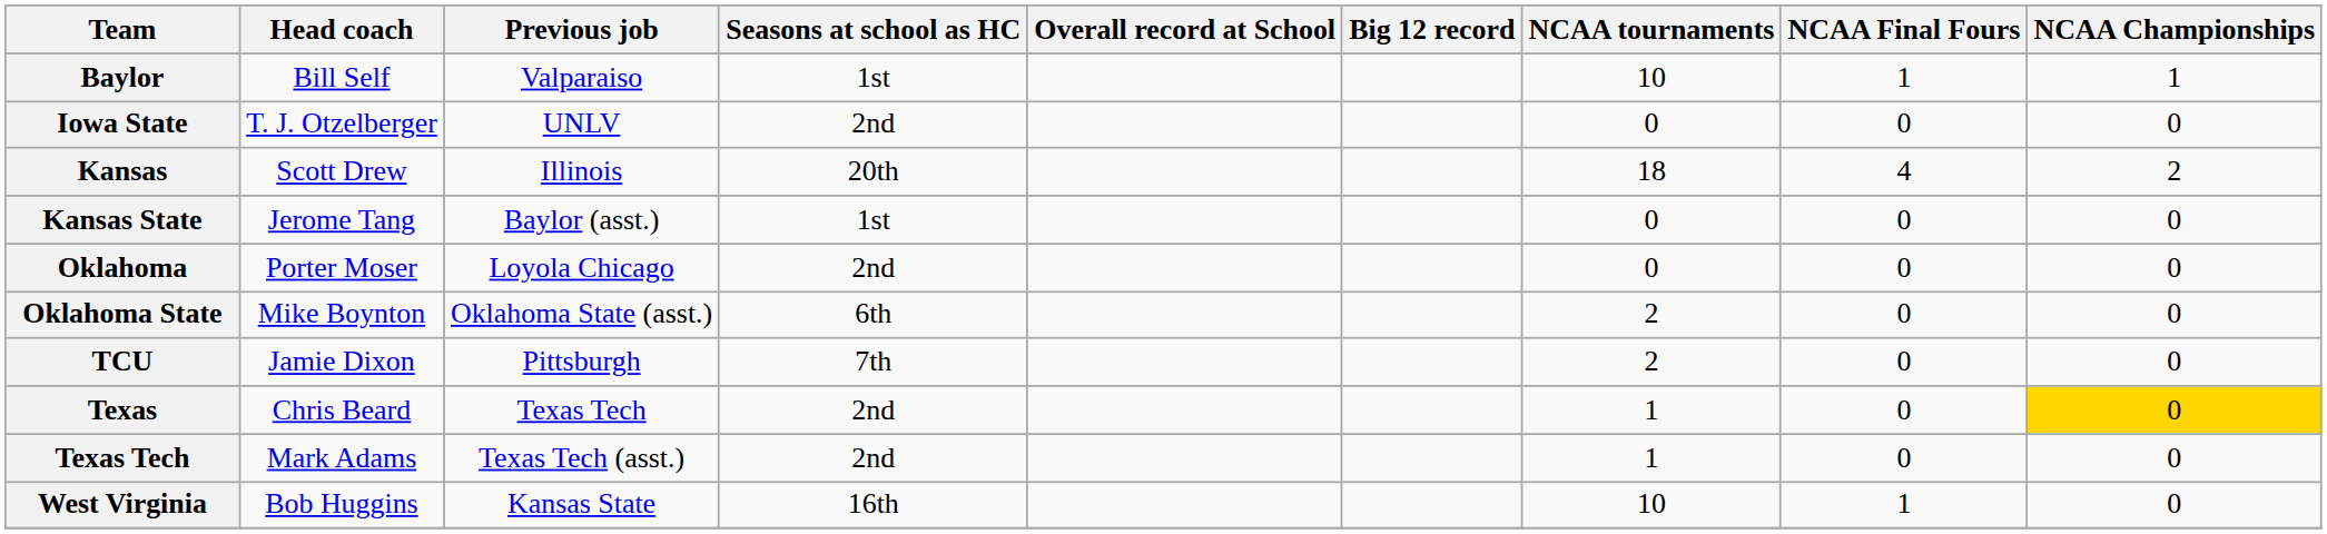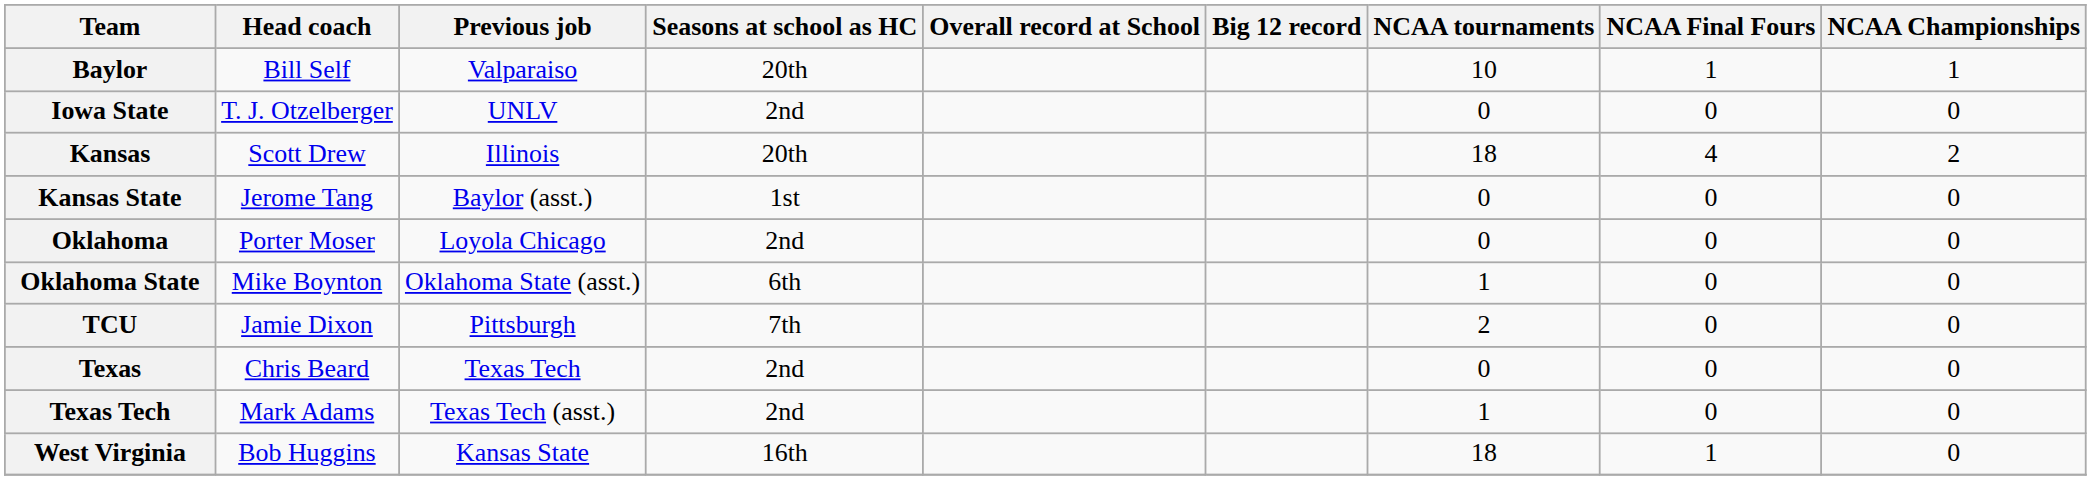Baylor | Seasons at school as HC: 1st -> 20th
Oklahoma State | NCAA tournaments: 2 -> 1
Texas | NCAA tournaments: 1 -> 0
Texas | NCAA Championships: gold background -> no background
West Virginia | NCAA tournaments: 10 -> 18
